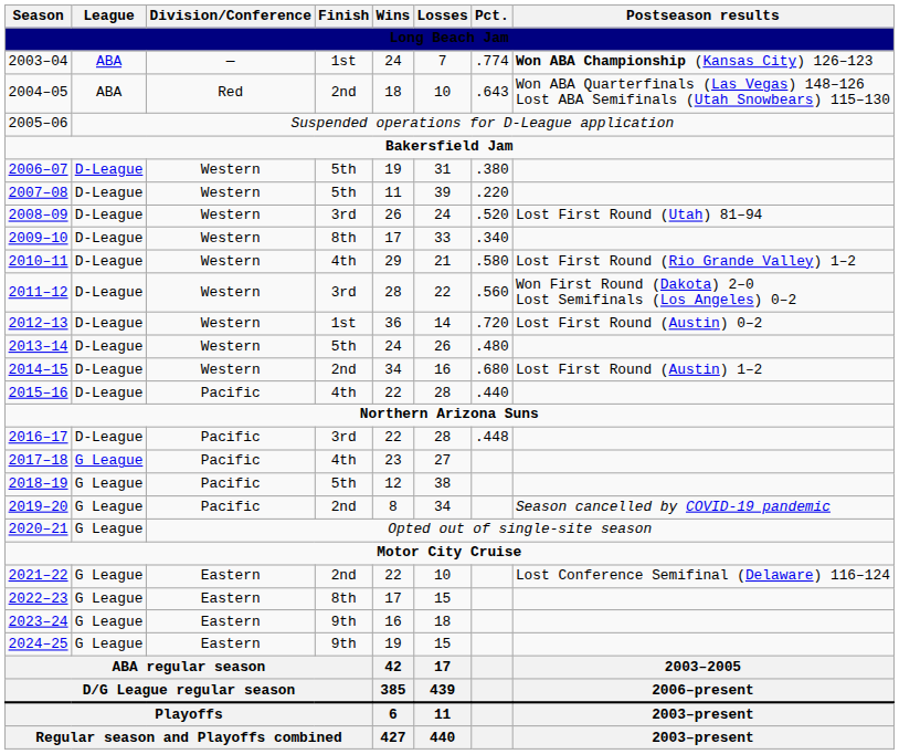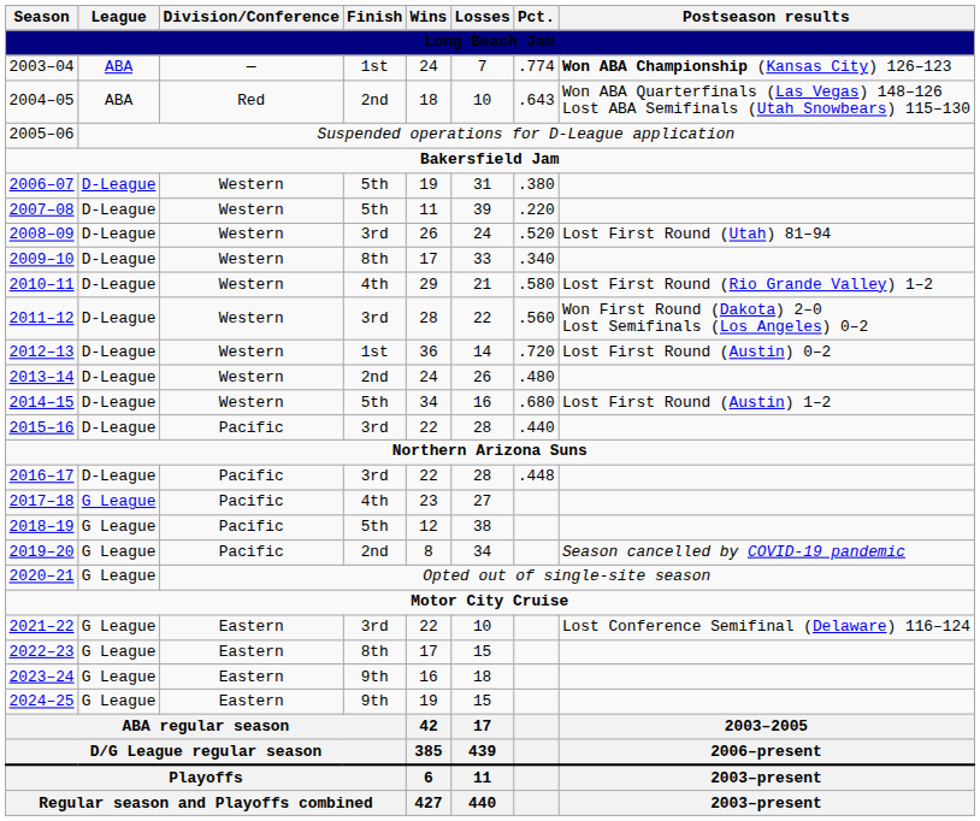2013–14 | Finish: 5th -> 2nd
2014–15 | Finish: 2nd -> 5th
2015–16 | Finish: 4th -> 3rd
2021–22 | Finish: 2nd -> 3rd
